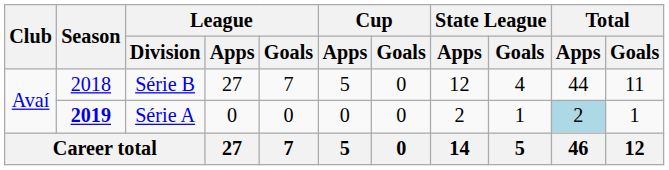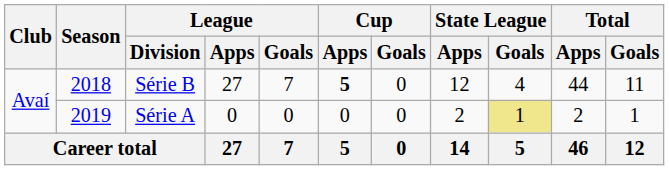Série B | Cup / Apps: normal -> bold
Série A | Season: bold -> normal
Série A | State League / Goals: no background -> khaki background
Série A | Total / Apps: lightblue background -> no background
